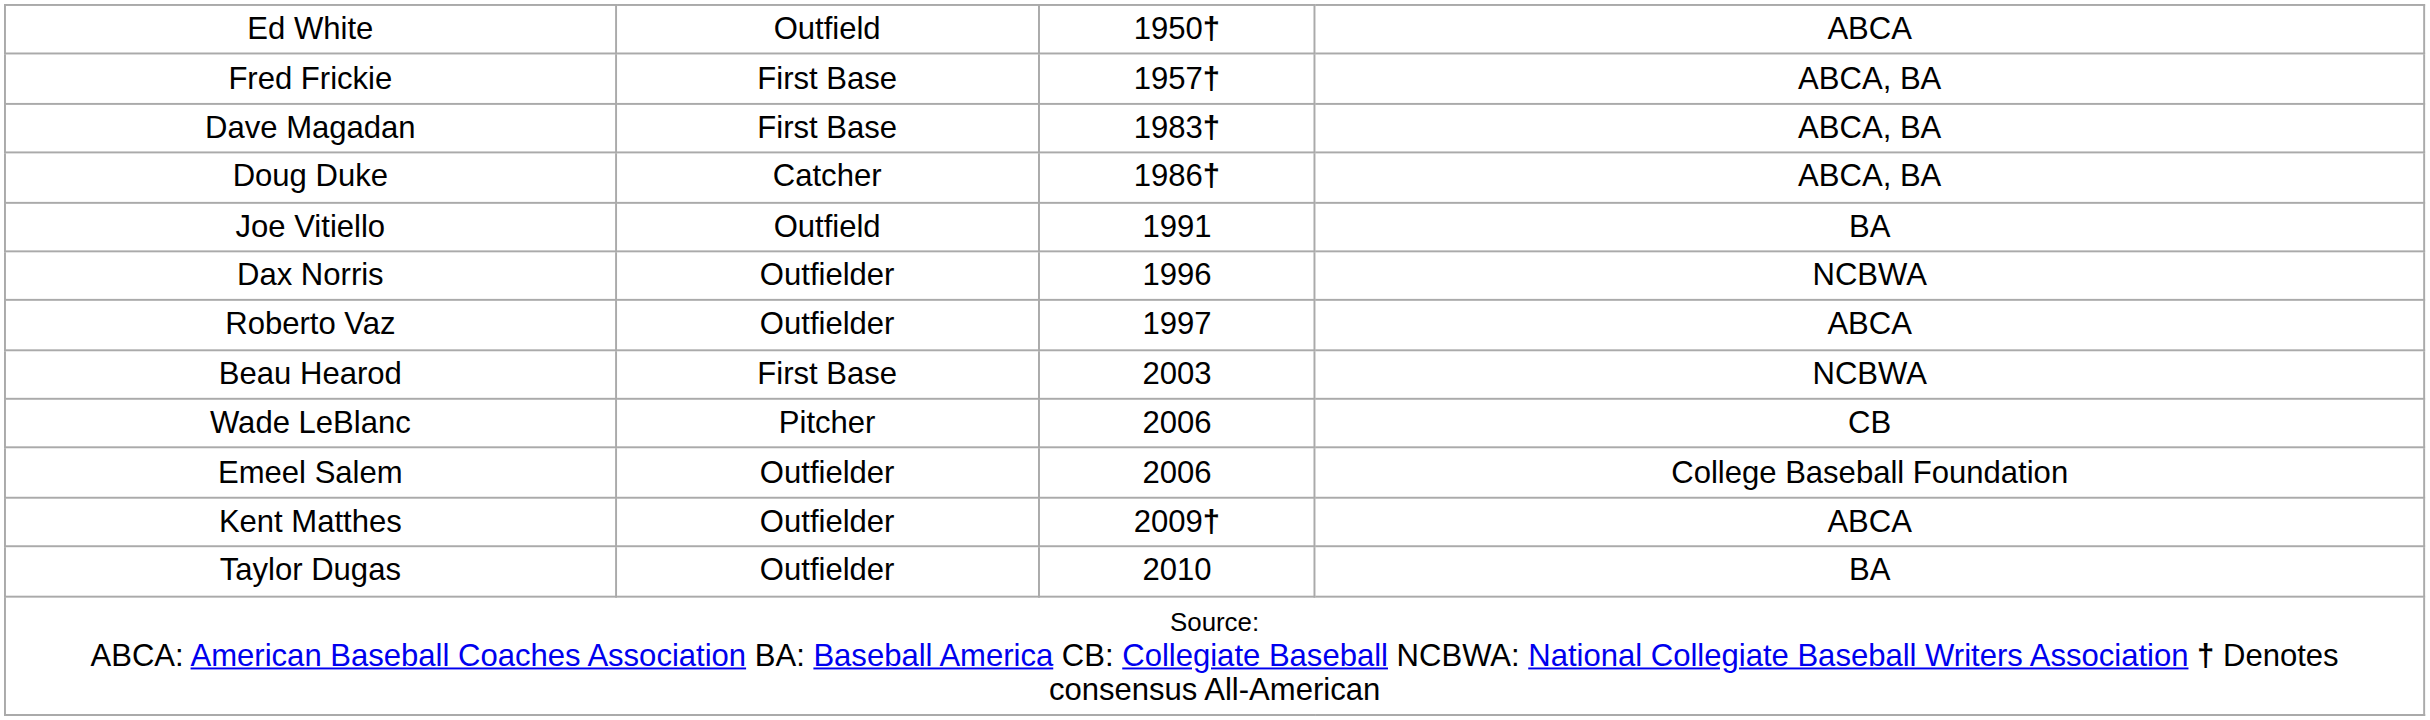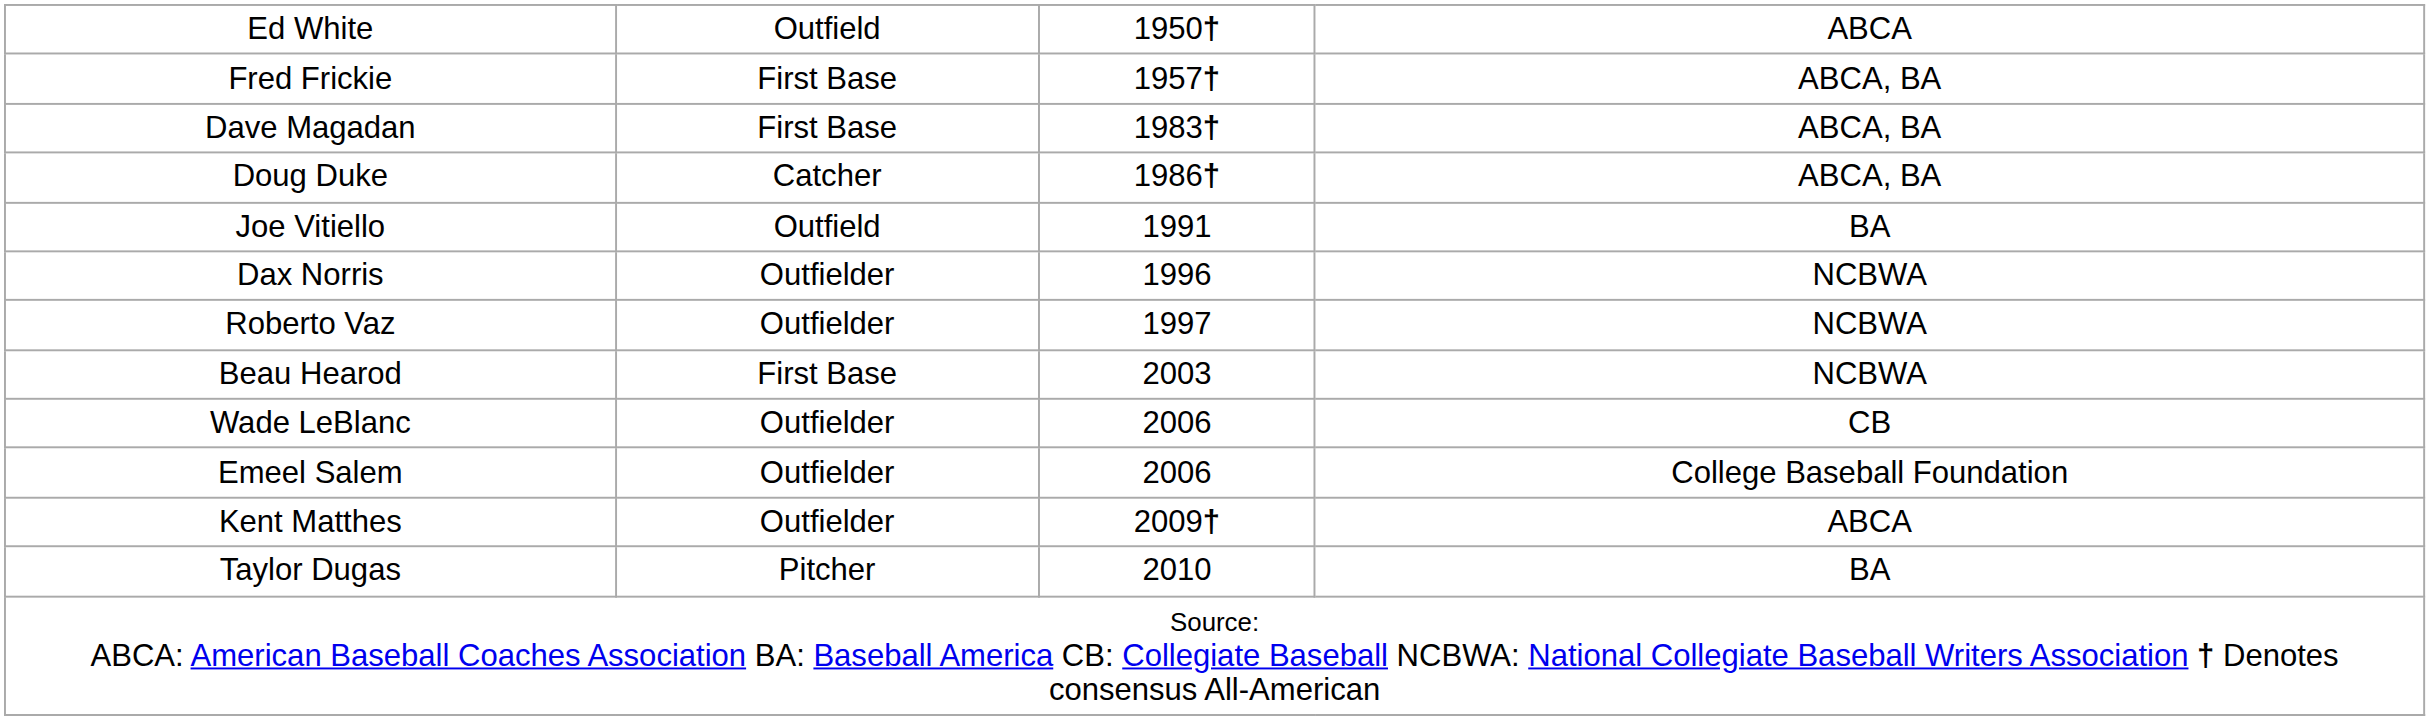Roberto Vaz | column 4: ABCA -> NCBWA
Wade LeBlanc | column 2: Pitcher -> Outfielder
Taylor Dugas | column 2: Outfielder -> Pitcher
